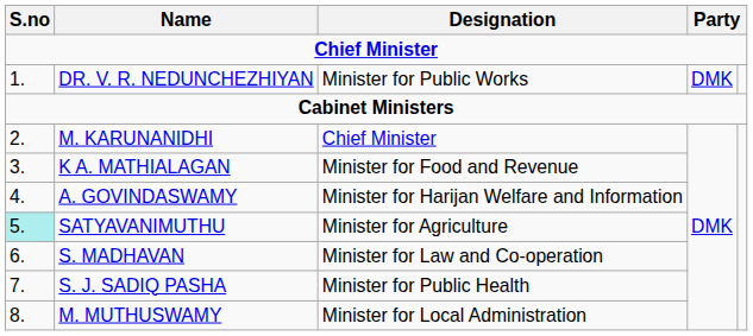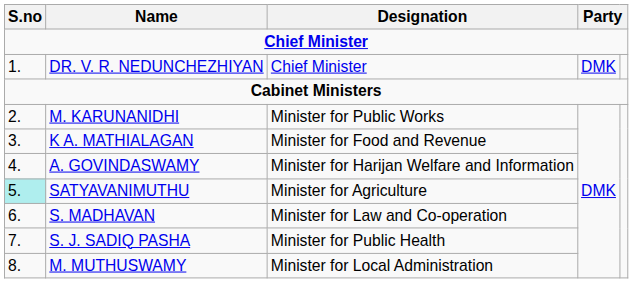DR. V. R. NEDUNCHEZHIYAN | Designation: Minister for Public Works -> Chief Minister
M. KARUNANIDHI | Designation: Chief Minister -> Minister for Public Works
